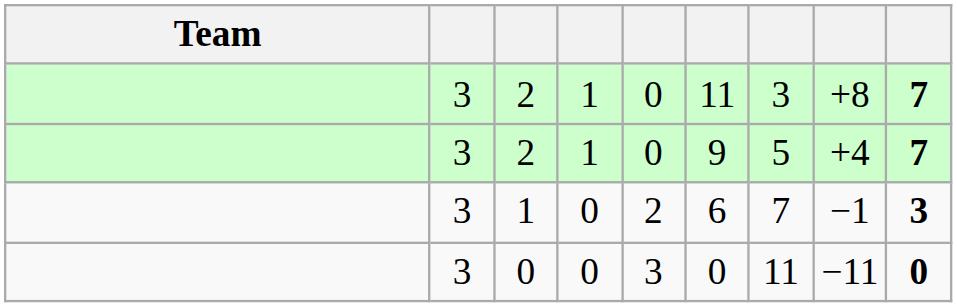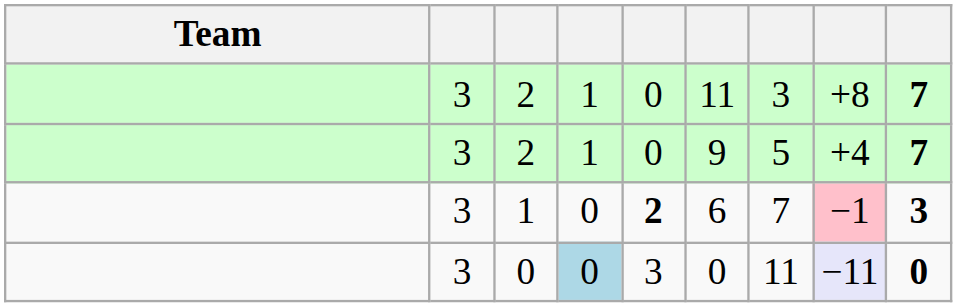row 4 | column 5: normal -> bold
row 4 | column 8: no background -> pink background
row 5 | column 4: no background -> lightblue background
row 5 | column 8: no background -> lavender background
